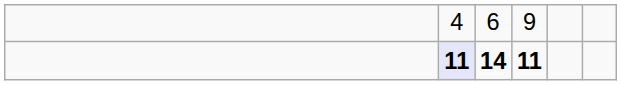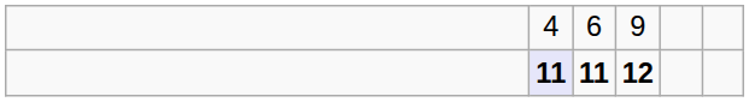row 2 | column 3: 14 -> 11
row 2 | column 4: 11 -> 12
